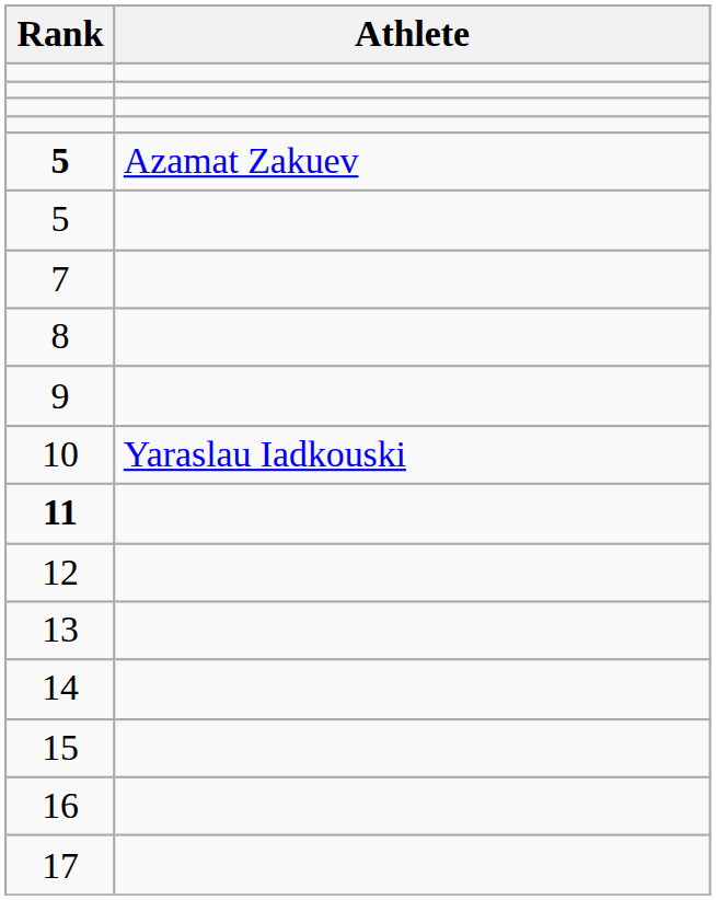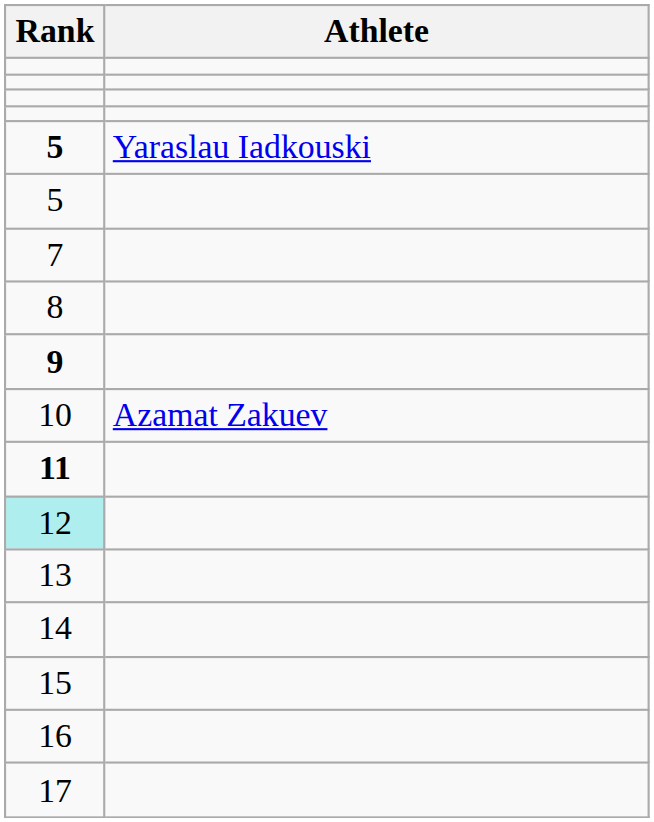row 6 | Athlete: Azamat Zakuev -> Yaraslau Iadkouski
row 10 | Rank: normal -> bold
row 11 | Athlete: Yaraslau Iadkouski -> Azamat Zakuev
row 13 | Rank: no background -> paleturquoise background
